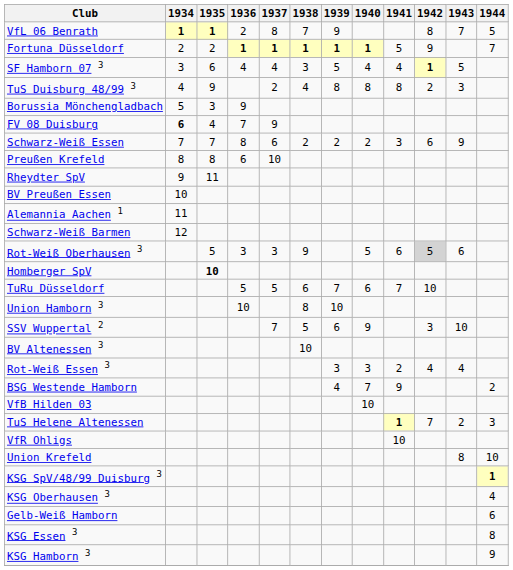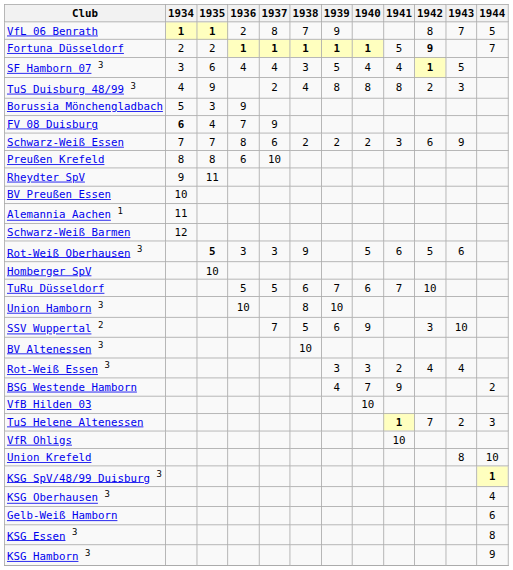Fortuna Düsseldorf | 1942: normal -> bold
Rot-Weiß Oberhausen 3 | 1935: normal -> bold
Rot-Weiß Oberhausen 3 | 1942: lightgrey background -> no background
Homberger SpV | 1935: bold -> normal
